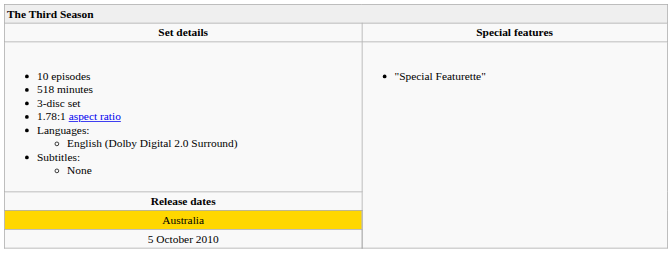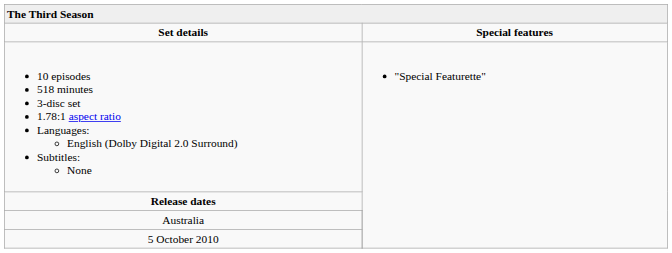Australia | column 1: gold background -> no background
